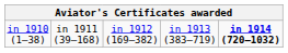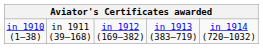in 1910 (1–38) | column 5: bold -> normal
